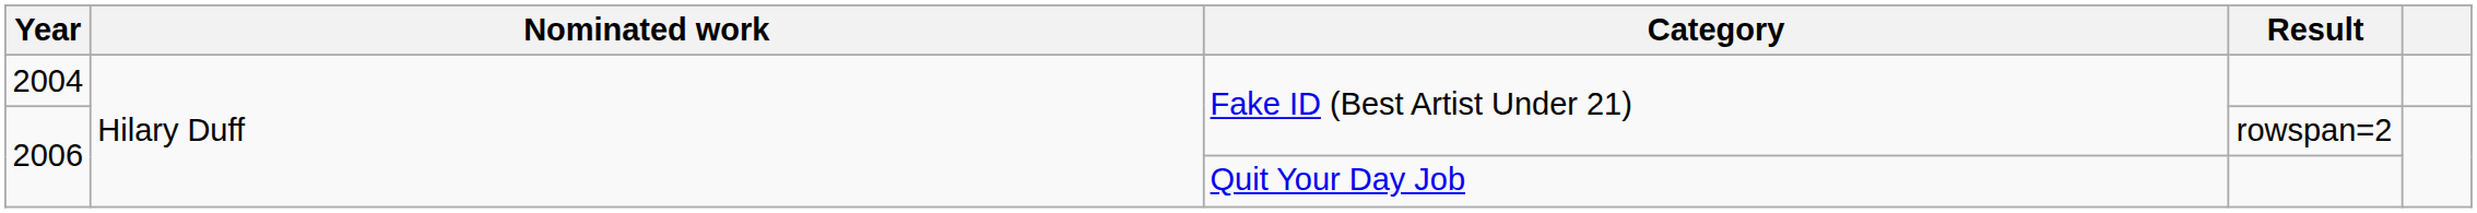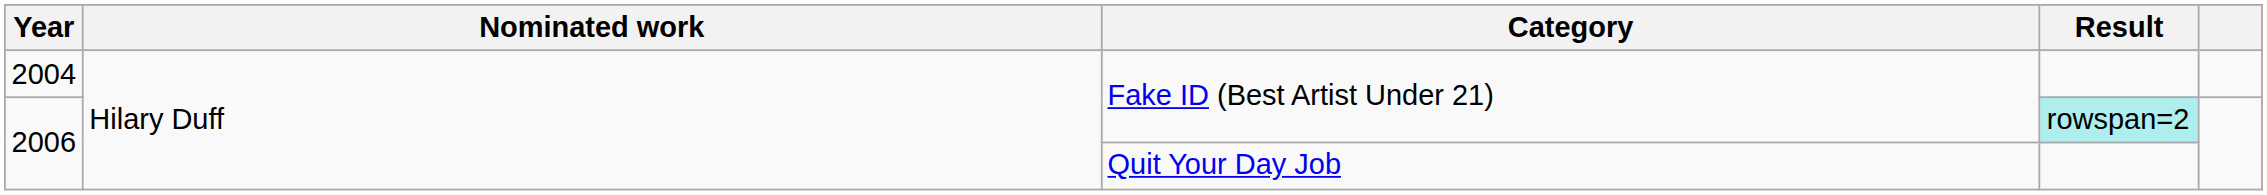2006 / Fake ID (Best Artist Under 21) | Result: no background -> paleturquoise background
